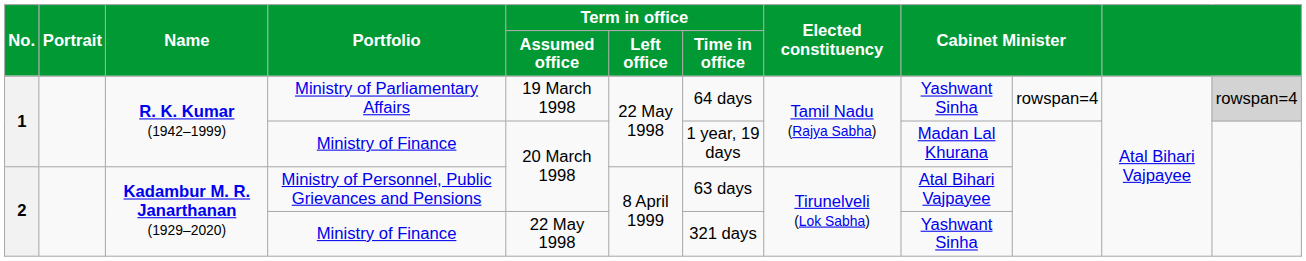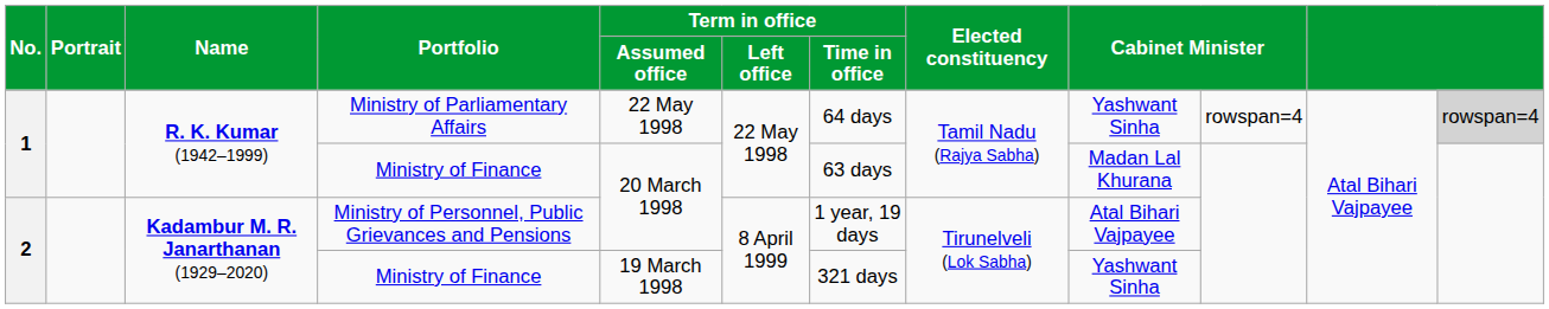Ministry of Parliamentary Affairs | Term in office / Assumed office: 19 March 1998 -> 22 May 1998
1 / Ministry of Finance | Term in office / Time in office: 1 year, 19 days -> 63 days
Ministry of Personnel, Public Grievances and Pensions | Term in office / Time in office: 63 days -> 1 year, 19 days
2 / Ministry of Finance | Term in office / Assumed office: 22 May 1998 -> 19 March 1998
